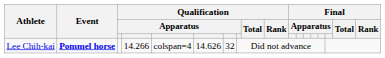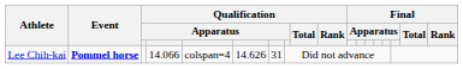Lee Chih-kai | column 4: 14.266 -> 14.066
Lee Chih-kai | column 7: 32 -> 31
